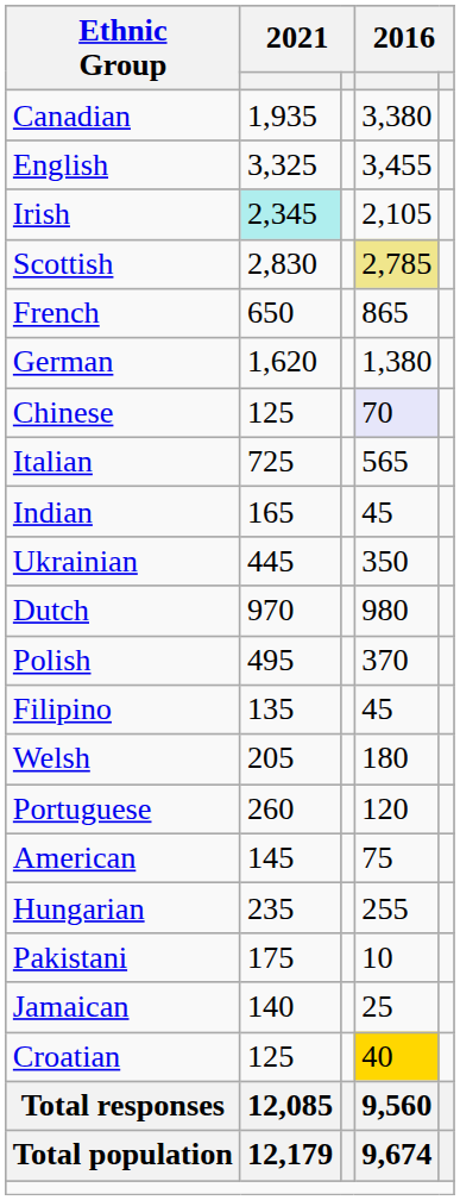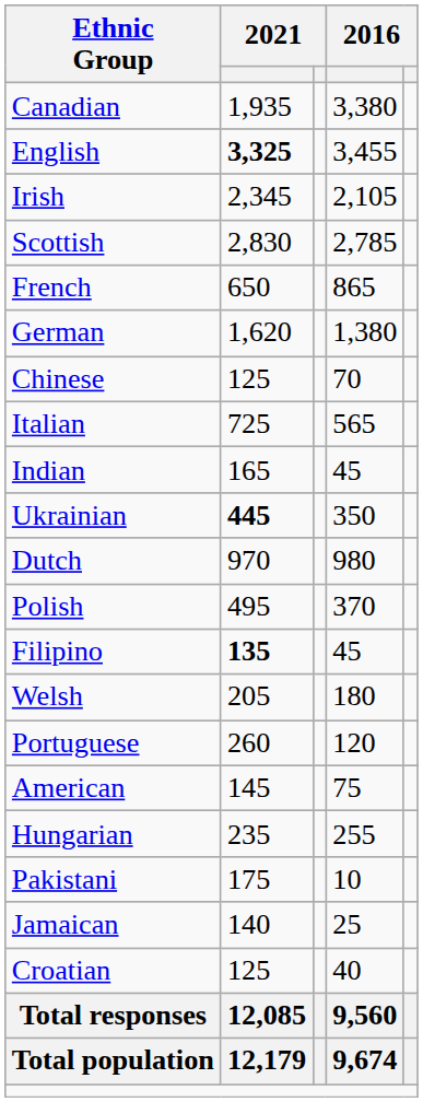English | column 2: normal -> bold
Irish | column 2: paleturquoise background -> no background
Scottish | column 4: khaki background -> no background
Chinese | column 4: lavender background -> no background
Ukrainian | column 2: normal -> bold
Filipino | column 2: normal -> bold
Croatian | column 4: gold background -> no background
